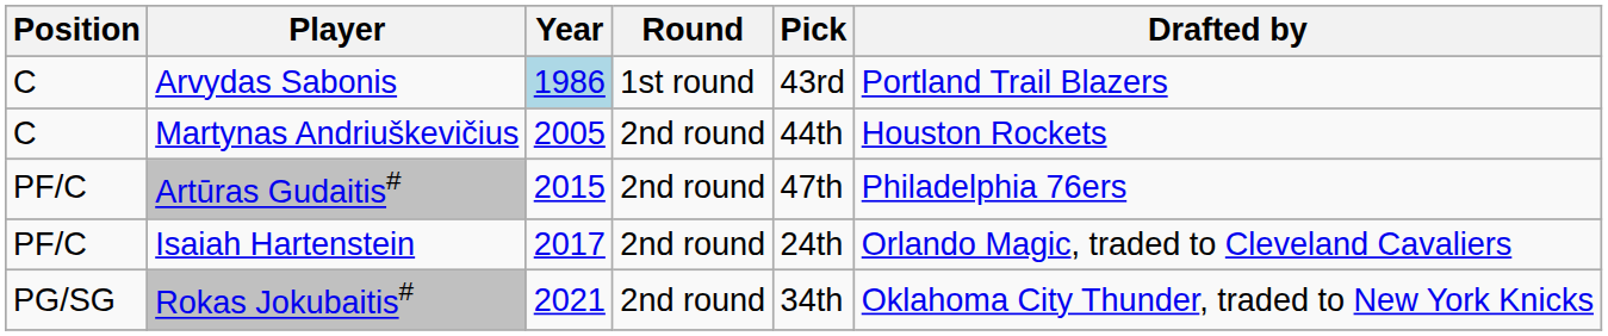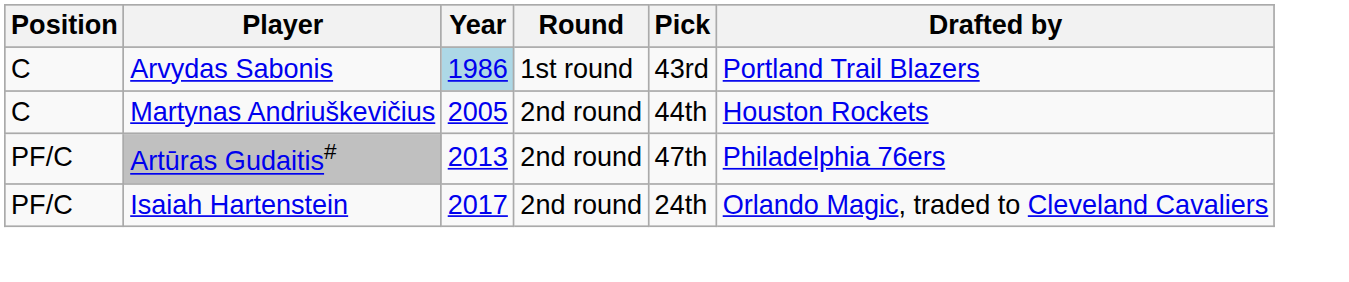Artūras Gudaitis# | Year: 2015 -> 2013
- row: PG/SG | Rokas Jokubaitis# | 2021 | 2nd round | 34th | Oklahoma City Thunder, traded to New York Knicks
